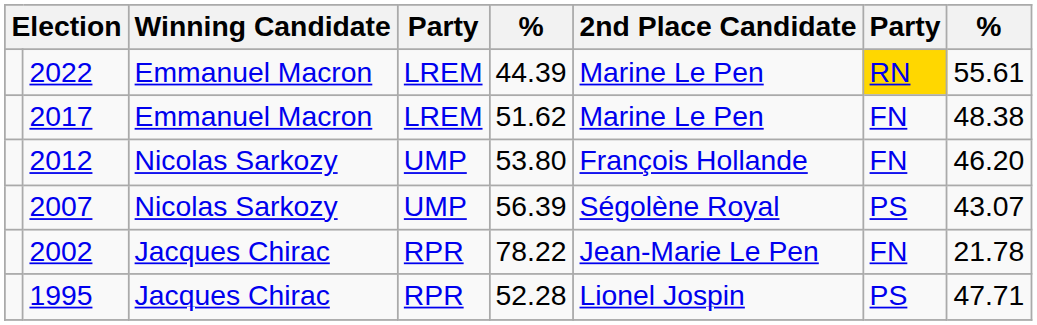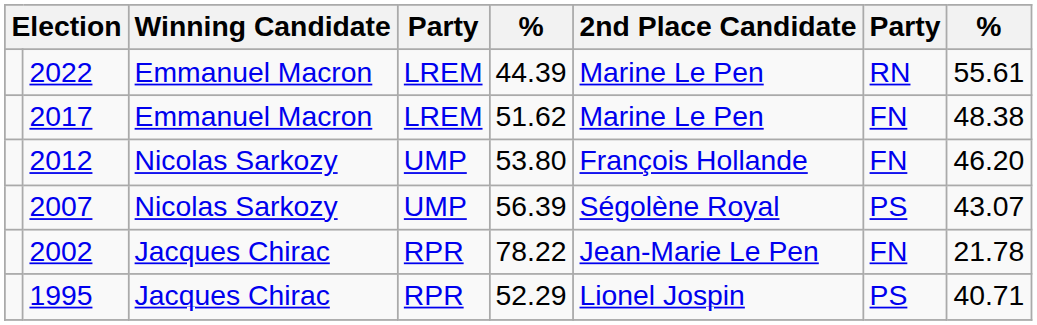2022 | column 7: gold background -> no background
1995 | column 5: 52.28 -> 52.29
1995 | column 8: 47.71 -> 40.71
